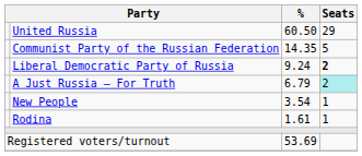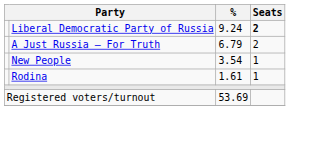- row: United Russia | 60.50 | 29
- row: Communist Party of the Russian Federation | 14.35 | 5
A Just Russia — For Truth | Seats: paleturquoise background -> no background
